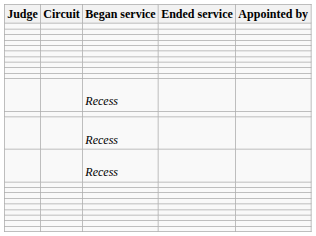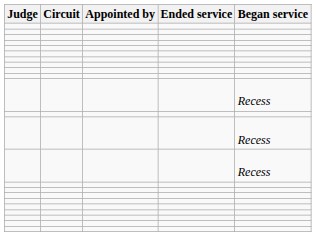columns swapped: Began service <-> Appointed by
